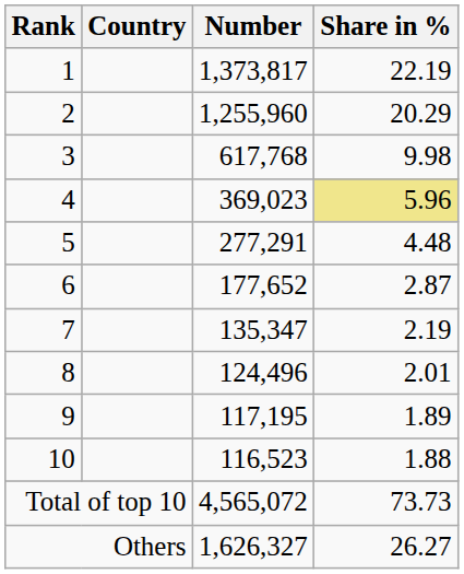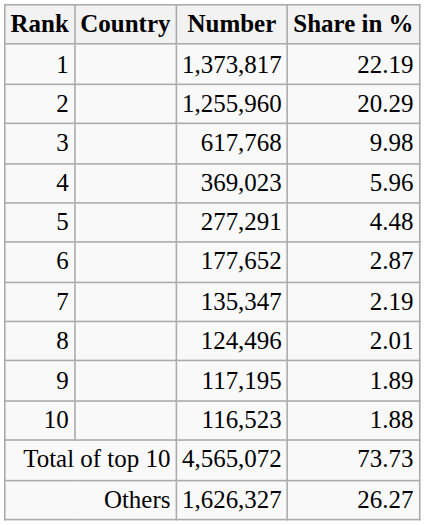4 | Share in %: khaki background -> no background
